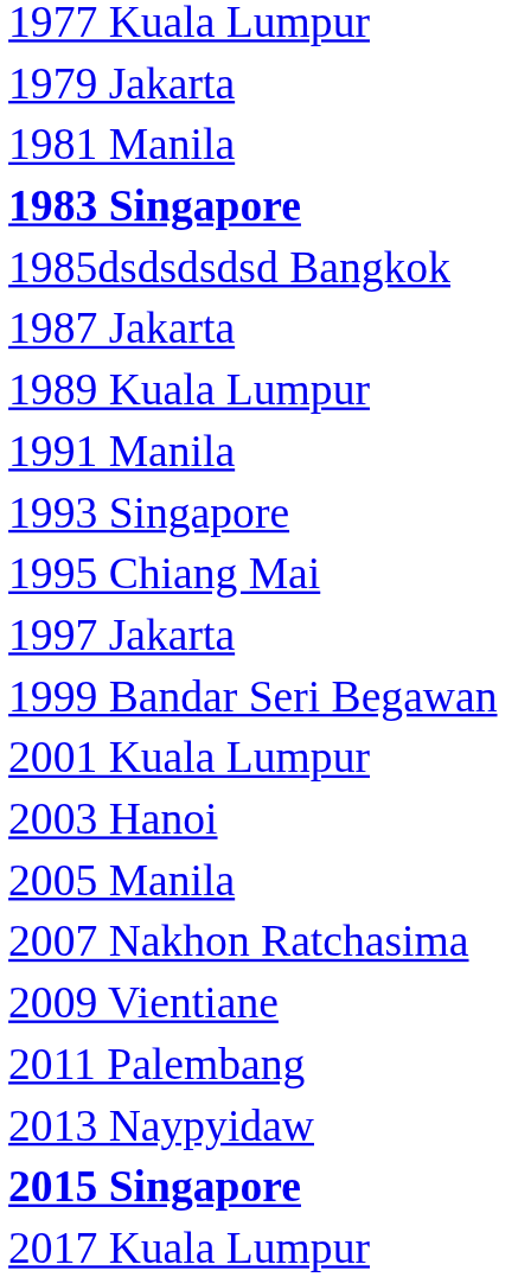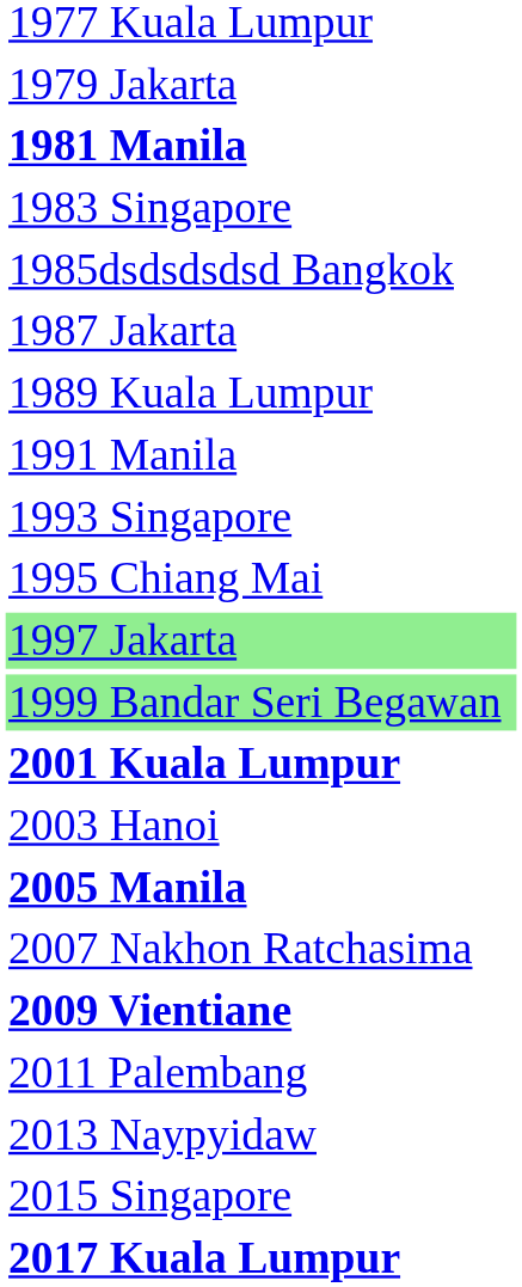1981 Manila | column 1: normal -> bold
1983 Singapore | column 1: bold -> normal
1997 Jakarta | column 1: no background -> lightgreen background
1999 Bandar Seri Begawan | column 1: no background -> lightgreen background
2001 Kuala Lumpur | column 1: normal -> bold
2005 Manila | column 1: normal -> bold
2009 Vientiane | column 1: normal -> bold
2015 Singapore | column 1: bold -> normal
2017 Kuala Lumpur | column 1: normal -> bold
